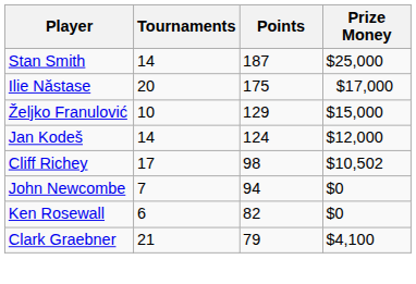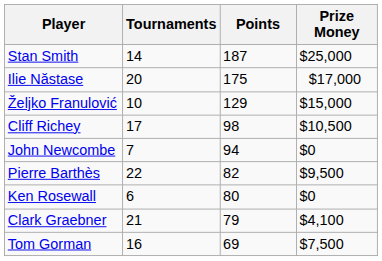- row: Jan Kodeš | 14 | 124 | $12,000
Cliff Richey | Prize Money: $10,502 -> $10,500
+ row: Pierre Barthès | 22 | 82 | $9,500
Ken Rosewall | Points: 82 -> 80
+ row: Tom Gorman | 16 | 69 | $7,500
